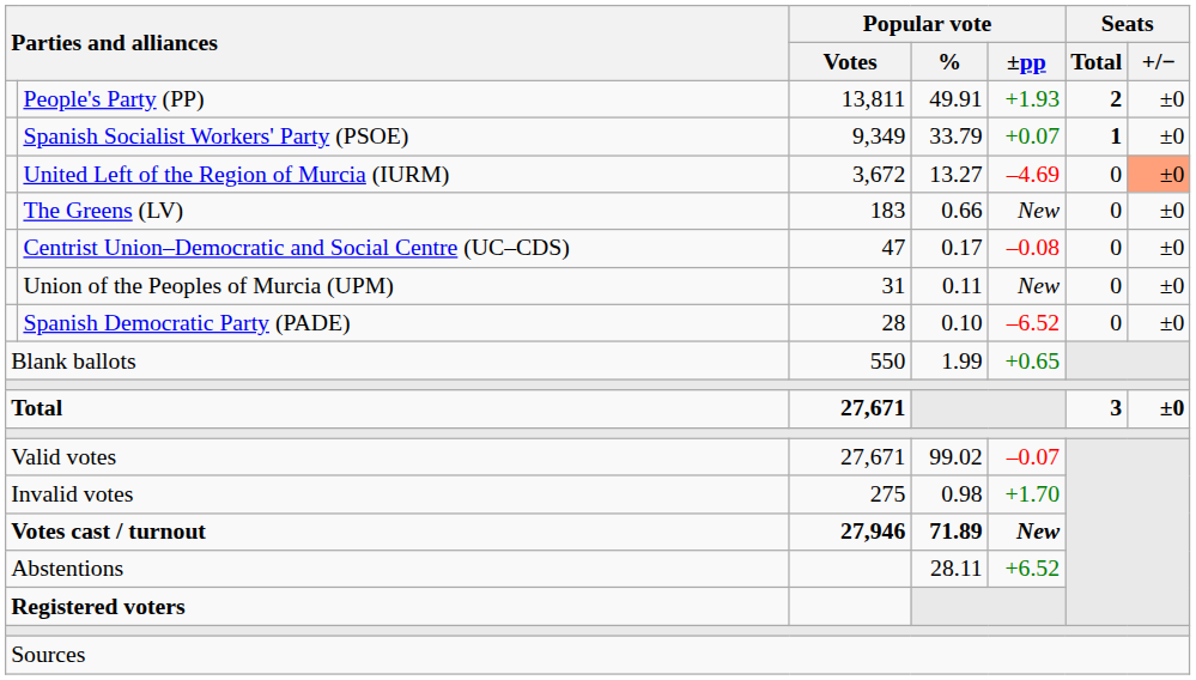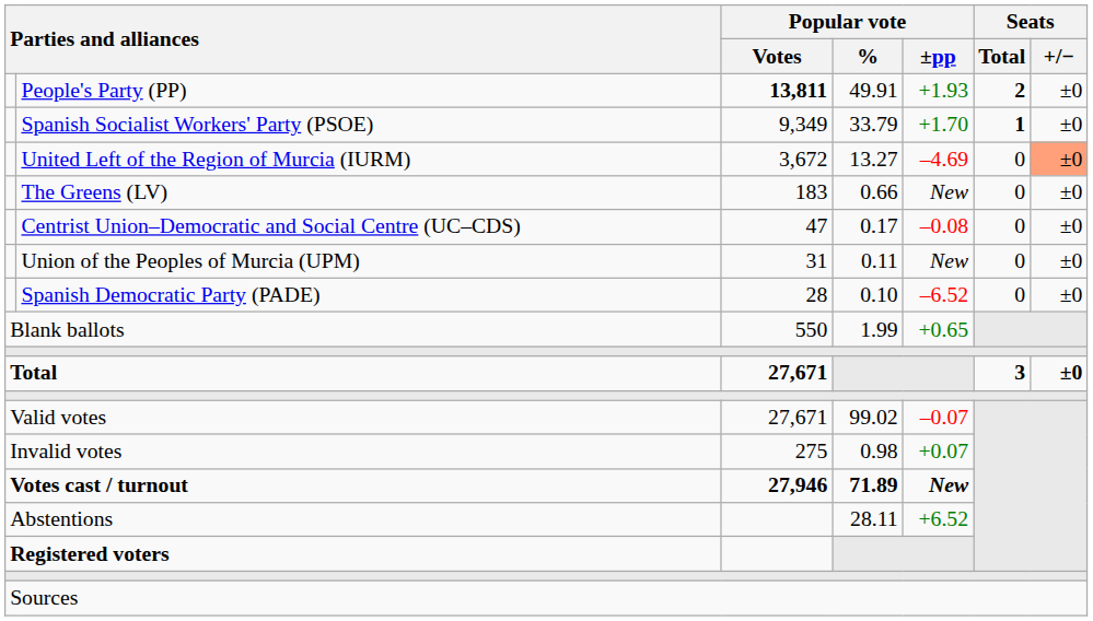People's Party (PP) | Popular vote / Votes: normal -> bold
Spanish Socialist Workers' Party (PSOE) | Popular vote / ±pp: +0.07 -> +1.70
Invalid votes | Popular vote / ±pp: +1.70 -> +0.07
